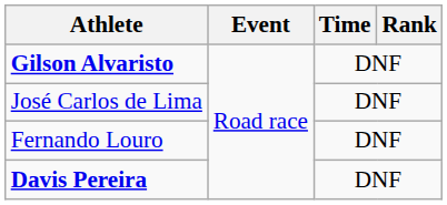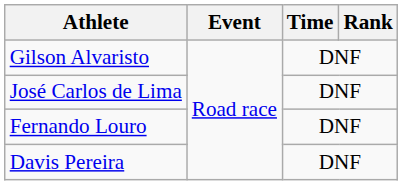Gilson Alvaristo | Athlete: bold -> normal
Davis Pereira | Athlete: bold -> normal
